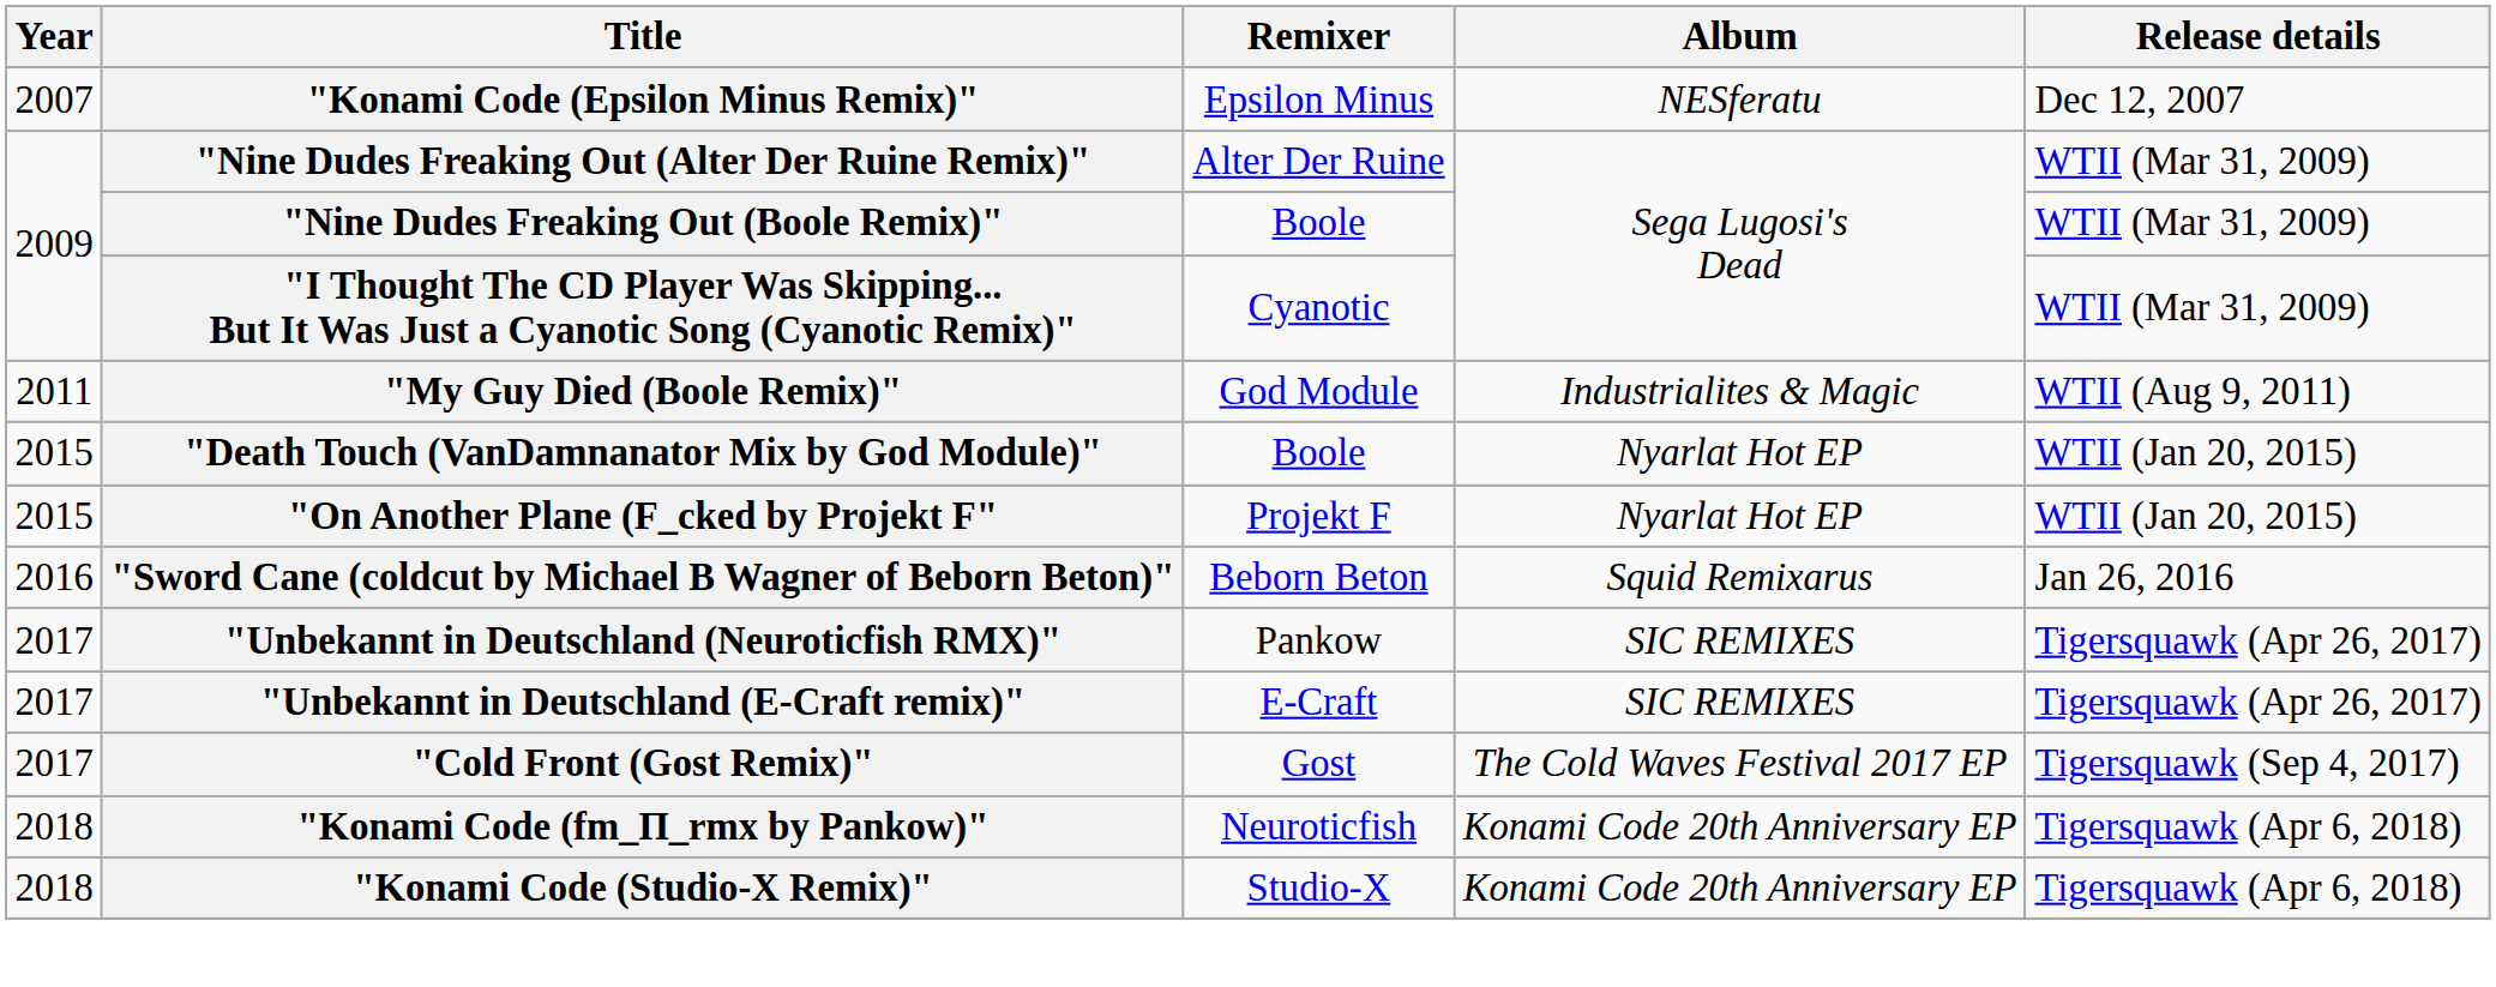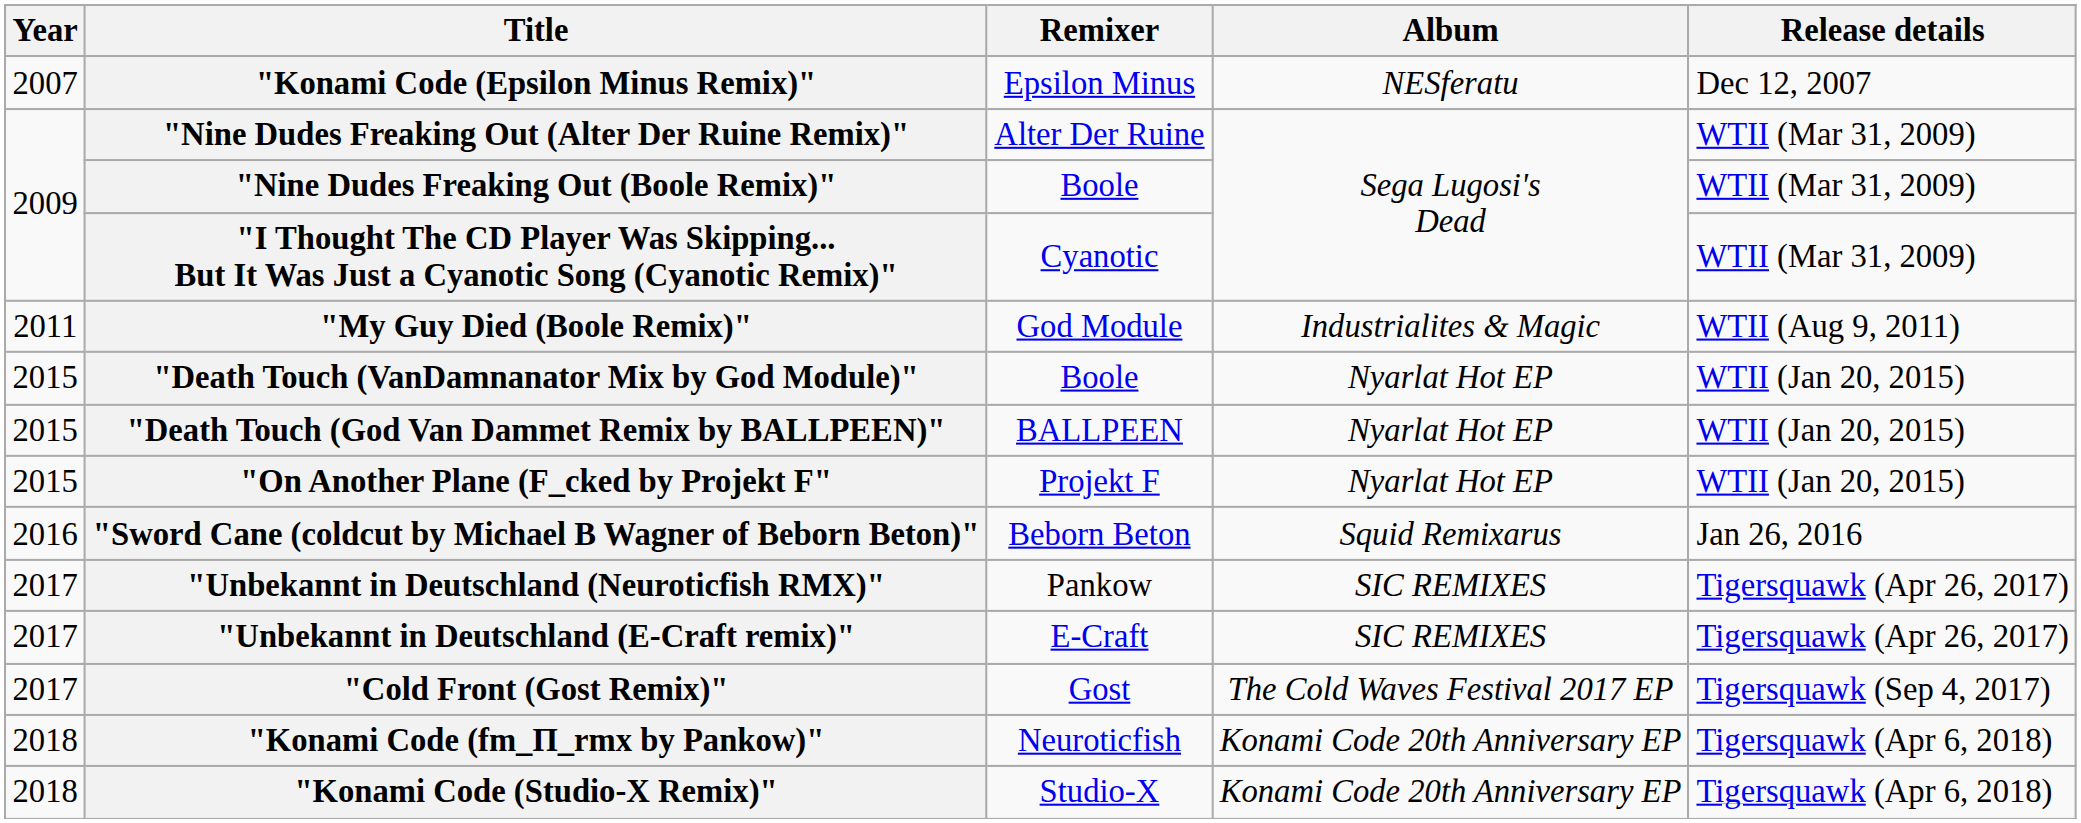+ row: 2015 | "Death Touch (God Van Dammet Remix by BALLPEEN)" | BALLPEEN | Nyarlat Hot EP | WTII (Jan 20, 2015)
